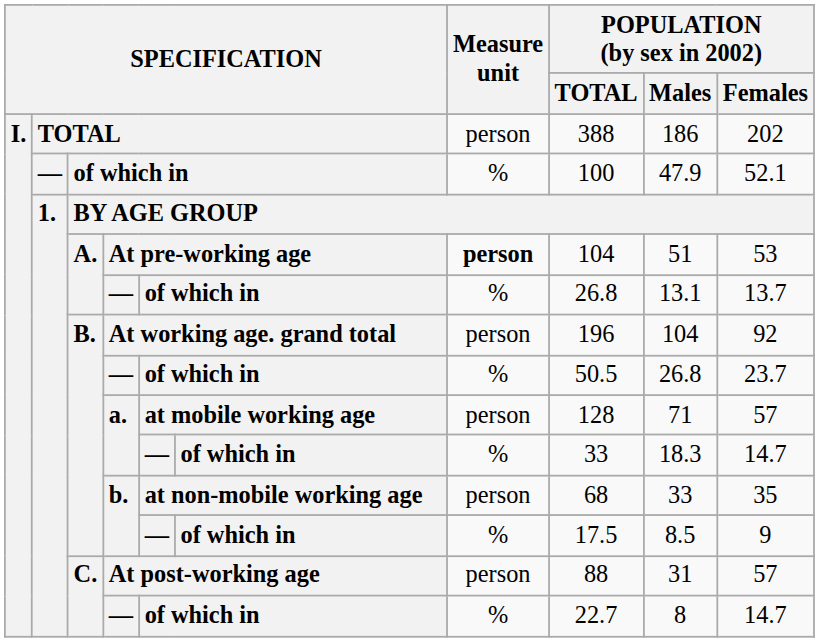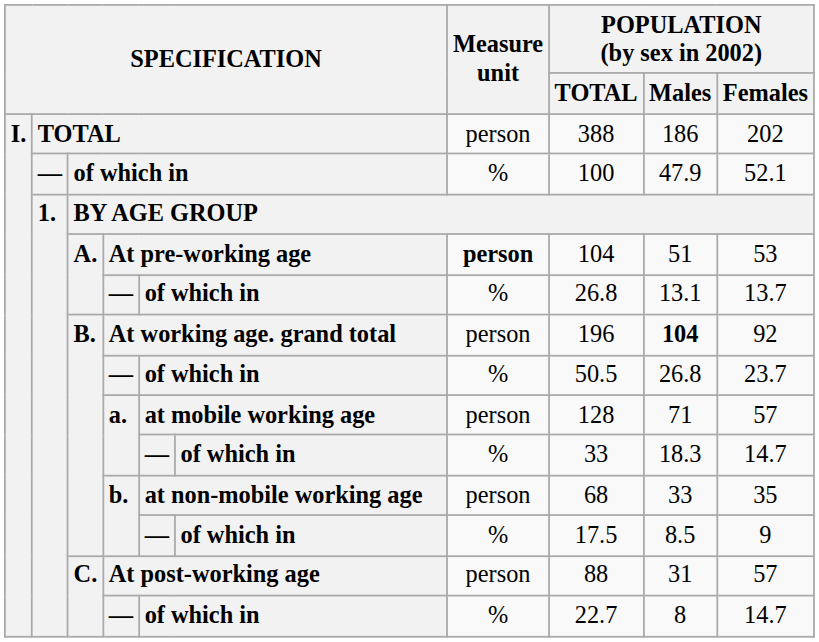At working age. grand total | POPULATION (by sex in 2002) / Males: normal -> bold
